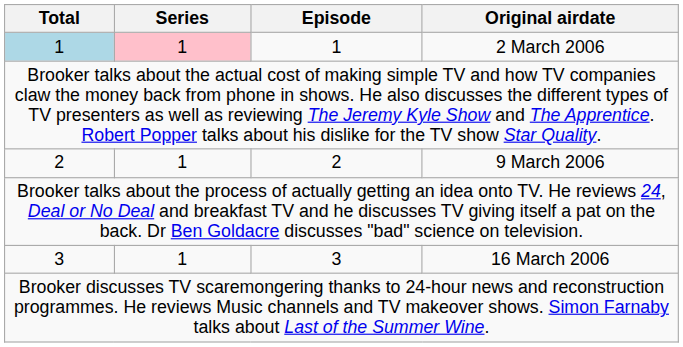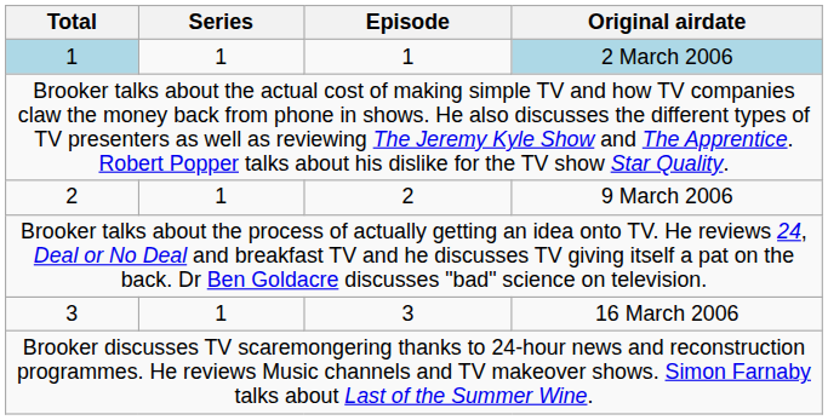row 2 | Series: pink background -> no background
row 2 | Original airdate: no background -> lightblue background
